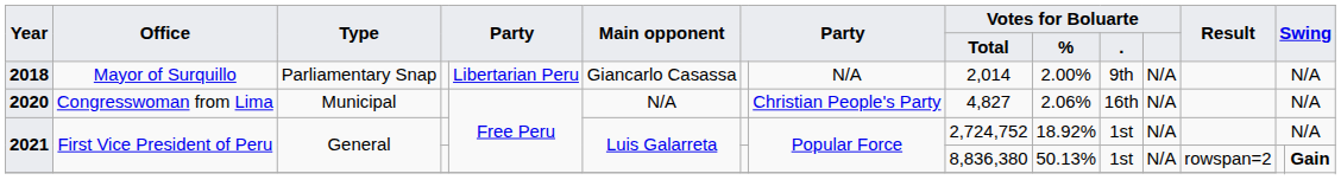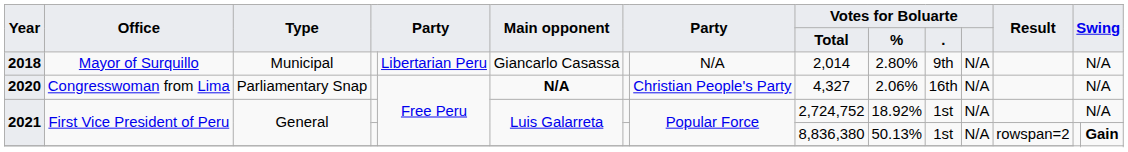2018 | Type: Parliamentary Snap -> Municipal
2018 | Votes for Boluarte / %: 2.00% -> 2.80%
2020 | Type: Municipal -> Parliamentary Snap
2020 | Main opponent: normal -> bold
2020 | Votes for Boluarte / Total: 4,827 -> 4,327
